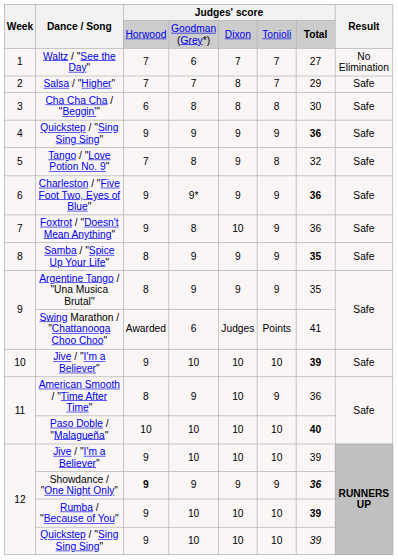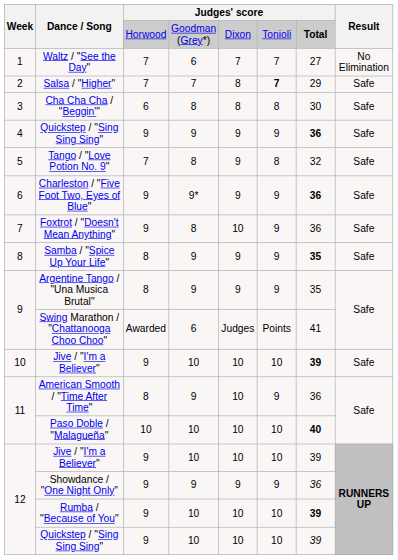Salsa / "Higher" | column 6: normal -> bold
Showdance / "One Night Only" | column 3: bold -> normal
Showdance / "One Night Only" | column 7: bold -> normal
